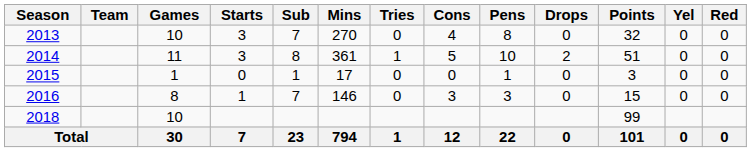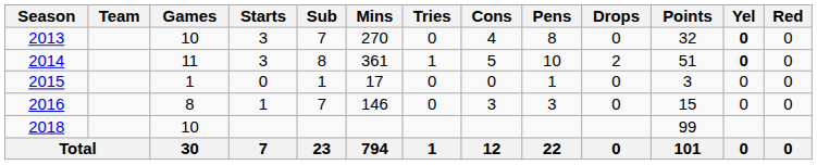2013 | Yel: normal -> bold
2014 | Yel: normal -> bold
